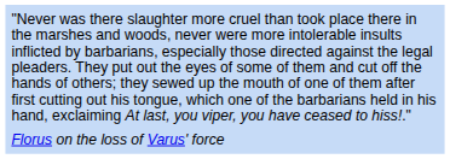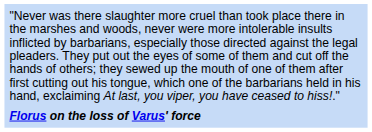row 2 | column 1: normal -> bold
